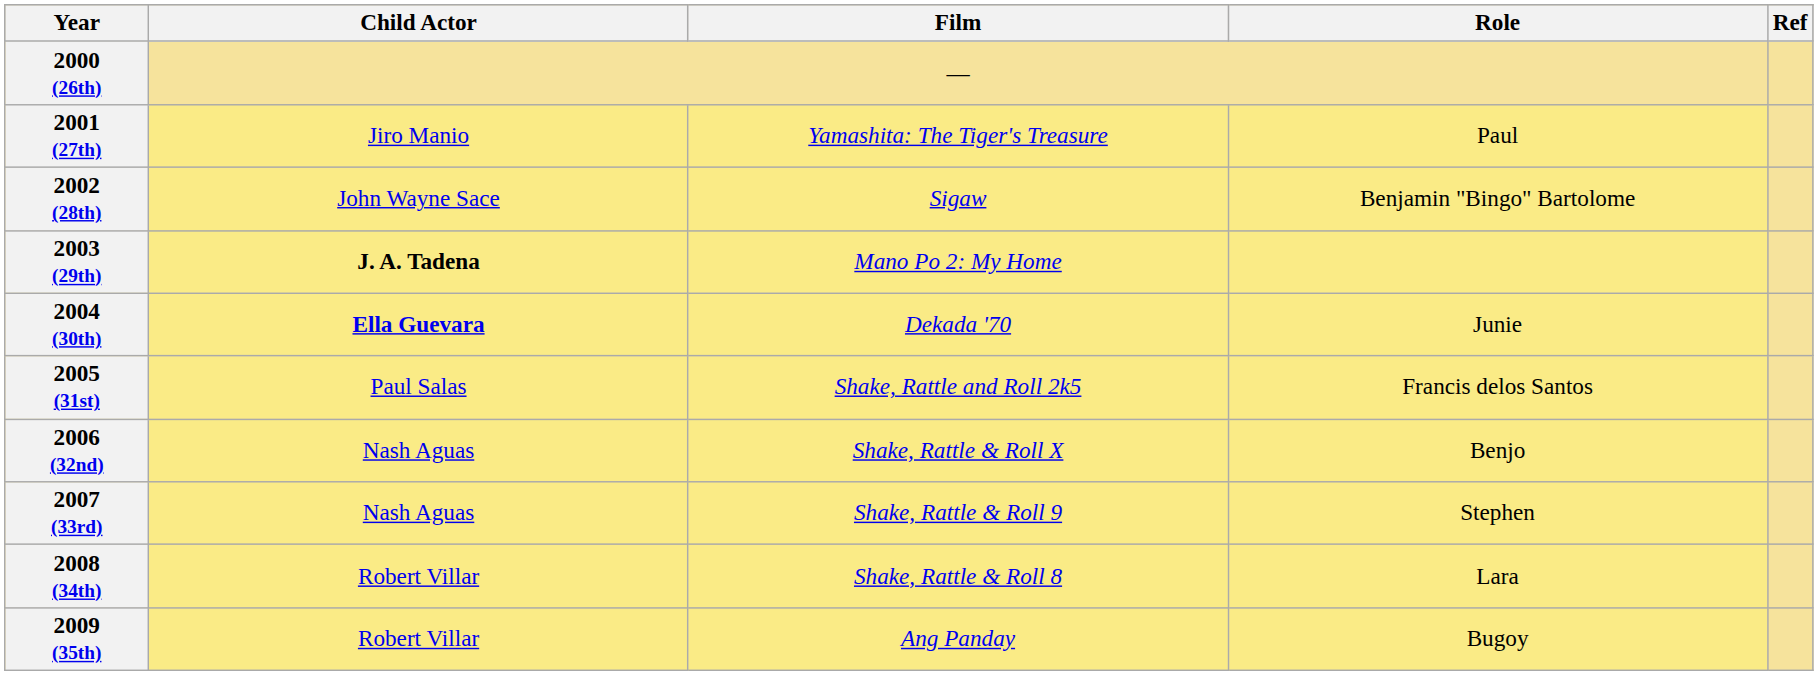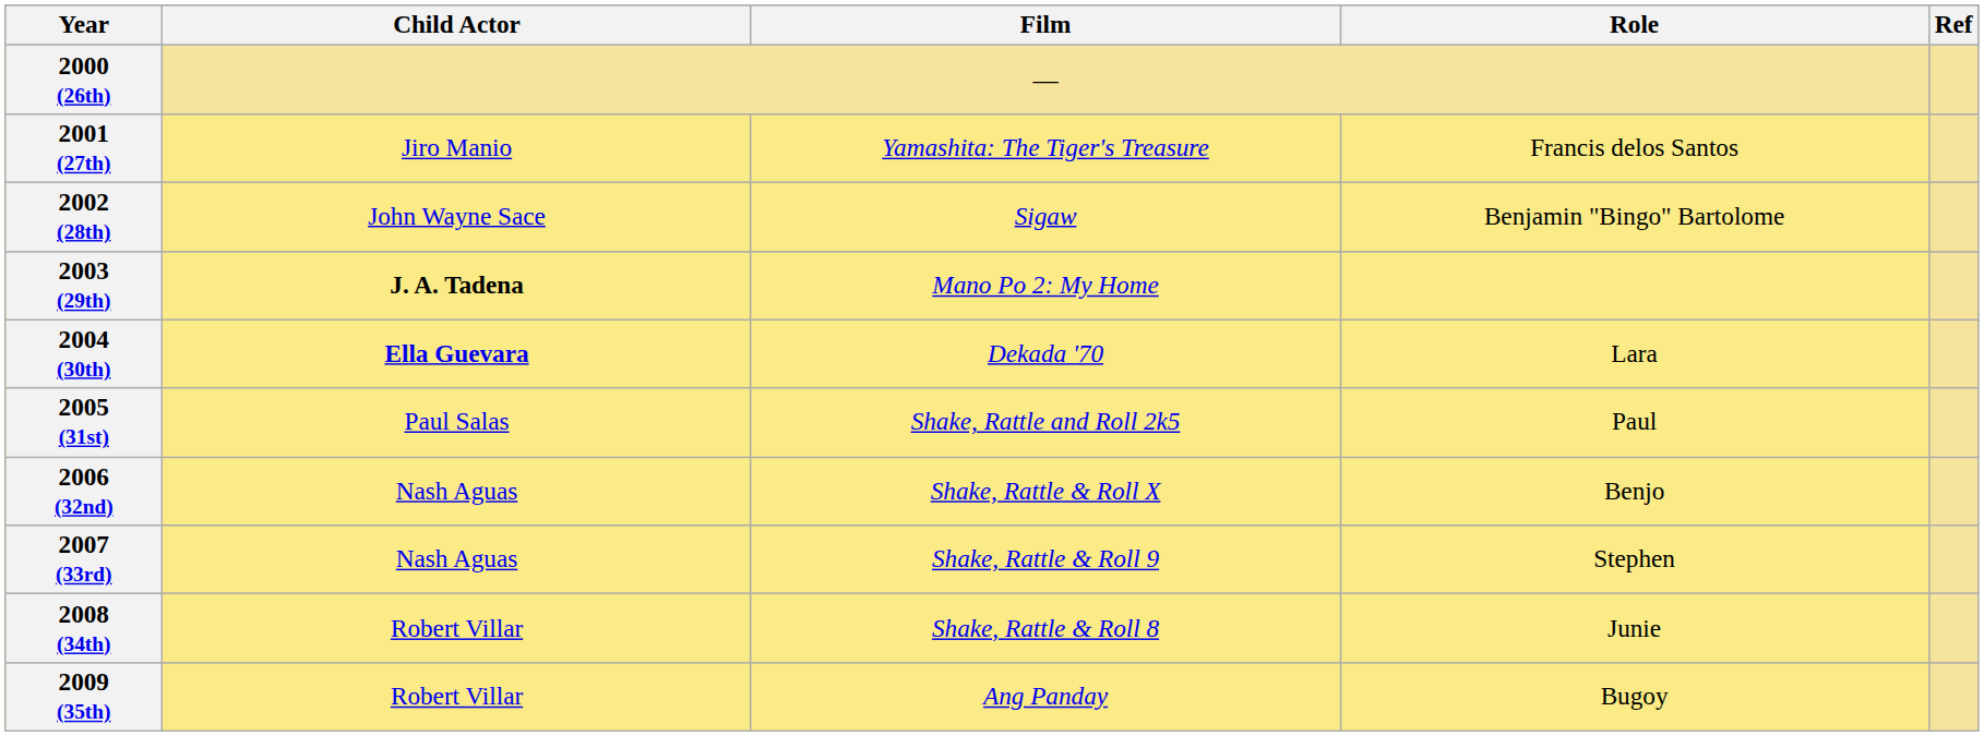2001 (27th) | Role: Paul -> Francis delos Santos
2004 (30th) | Role: Junie -> Lara
2005 (31st) | Role: Francis delos Santos -> Paul
2008 (34th) | Role: Lara -> Junie
